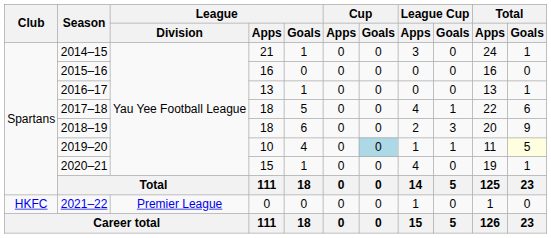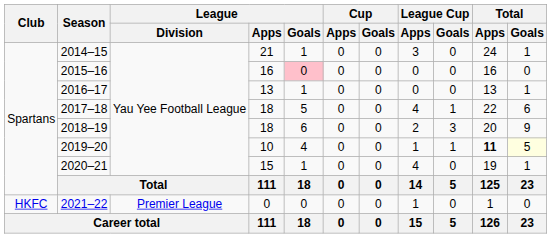2015–16 | League / Goals: no background -> pink background
2019–20 | Cup / Goals: lightblue background -> no background
2019–20 | Total / Apps: normal -> bold
